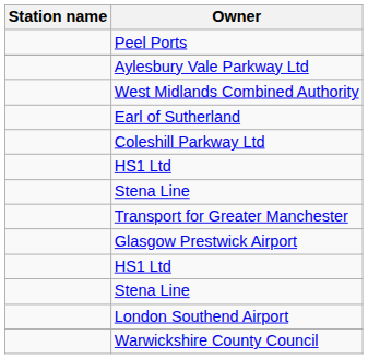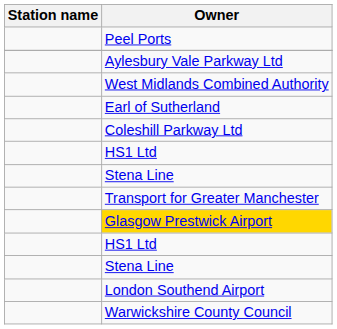row 10 | Owner: no background -> gold background
